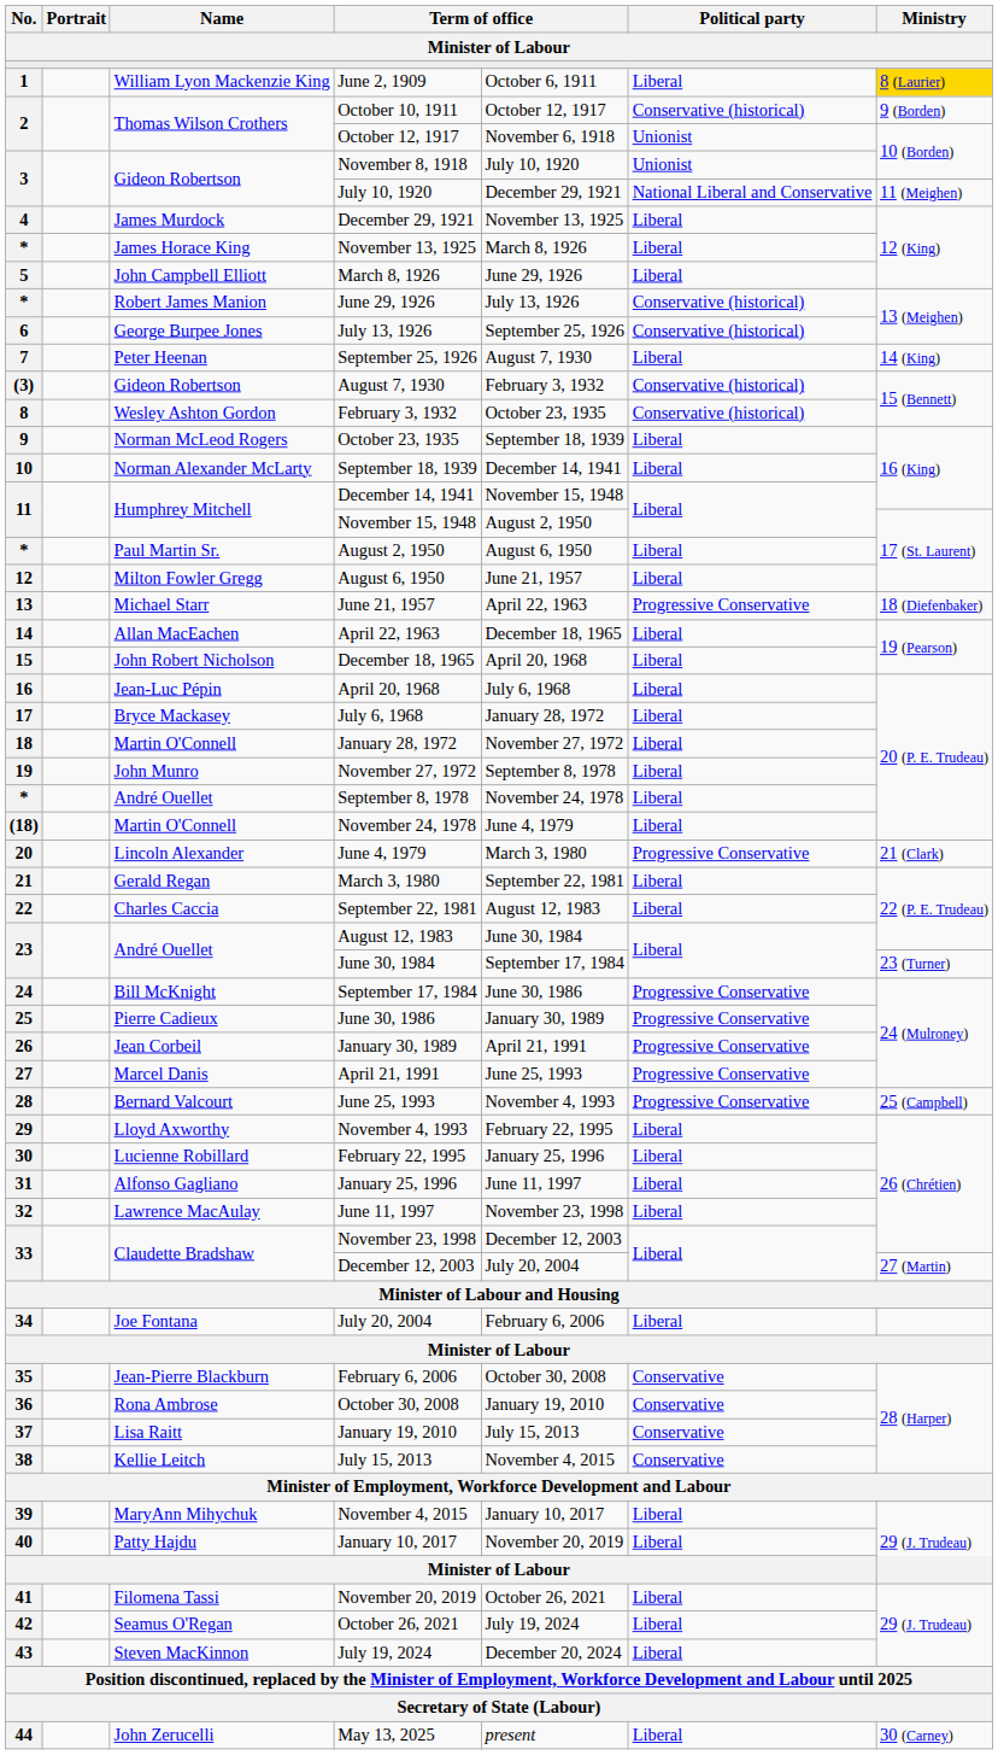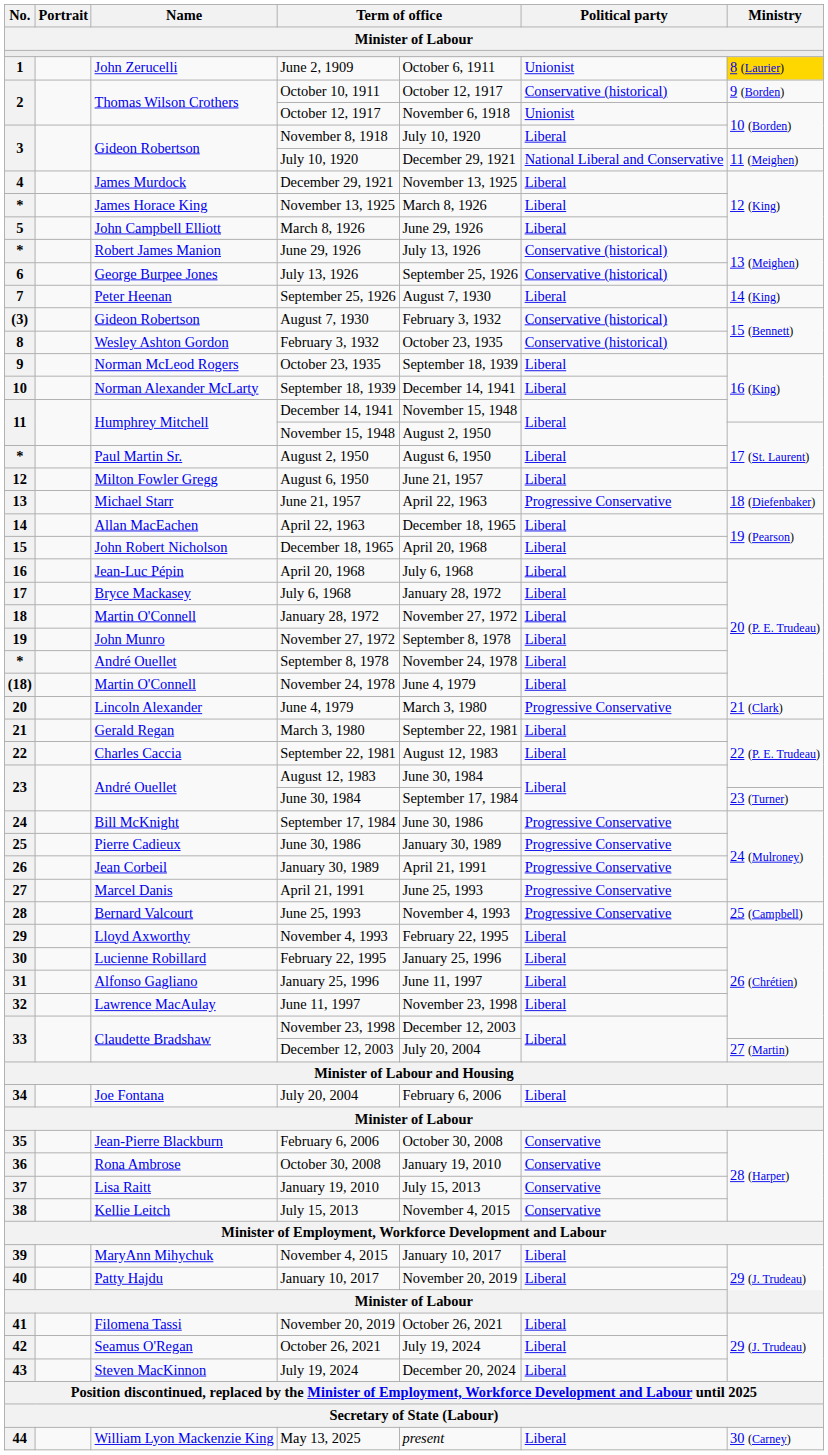June 2, 1909 | Name: William Lyon Mackenzie King -> John Zerucelli
June 2, 1909 | Political party: Liberal -> Unionist
November 8, 1918 | Political party: Unionist -> Liberal
May 13, 2025 | Name: John Zerucelli -> William Lyon Mackenzie King
